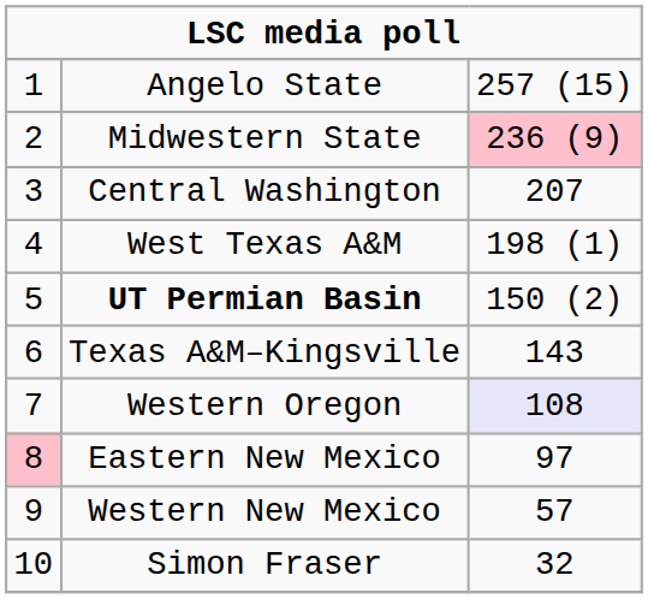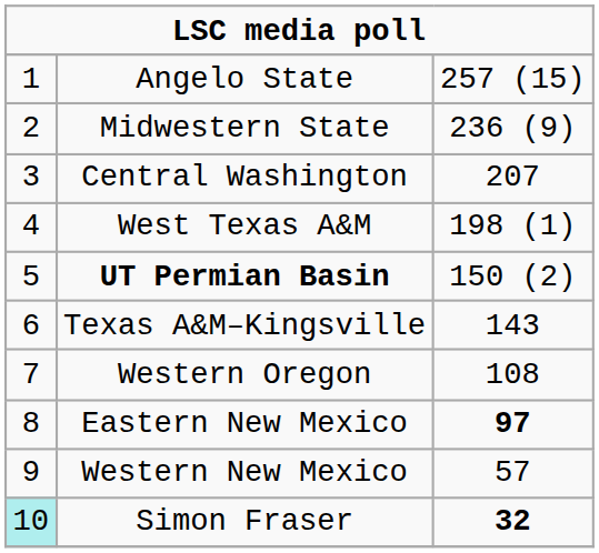Midwestern State | column 3: pink background -> no background
Western Oregon | column 3: lavender background -> no background
Eastern New Mexico | column 1: pink background -> no background
Eastern New Mexico | column 3: normal -> bold
Simon Fraser | column 1: no background -> paleturquoise background
Simon Fraser | column 3: normal -> bold
